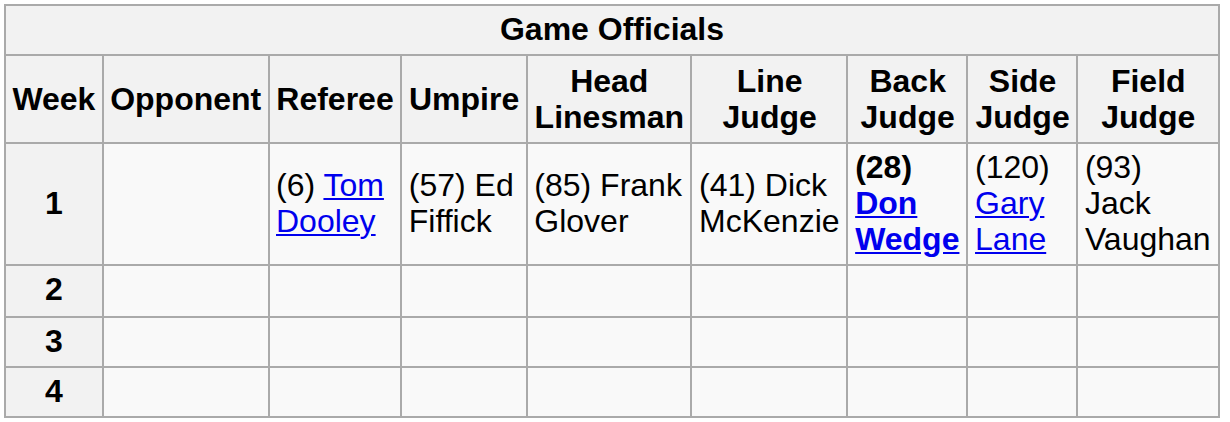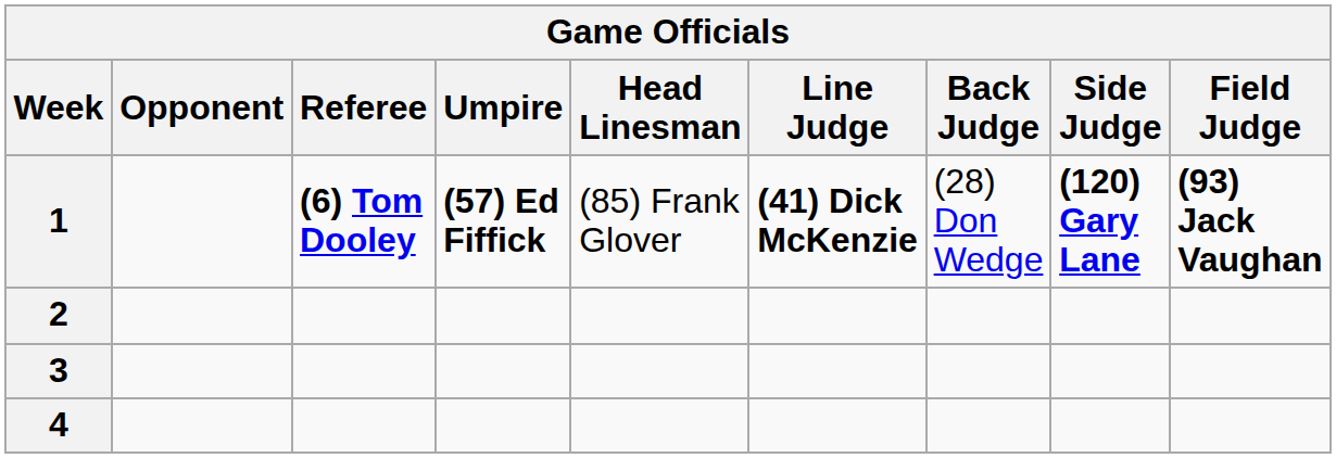1 | Referee: normal -> bold
1 | Umpire: normal -> bold
1 | Line Judge: normal -> bold
1 | Back Judge: bold -> normal
1 | Side Judge: normal -> bold
1 | Field Judge: normal -> bold
